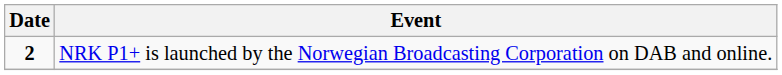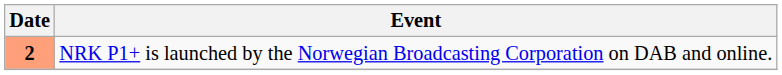row 2 | Date: no background -> lightsalmon background
